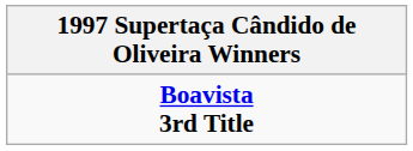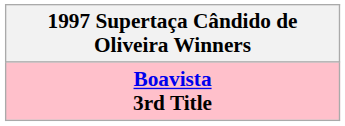row 2 | column 1: no background -> pink background
